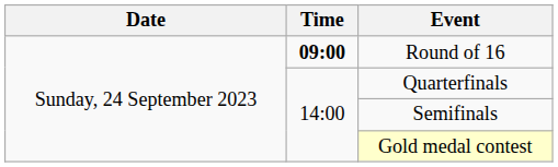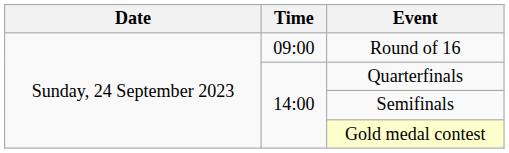Round of 16 | Time: bold -> normal
